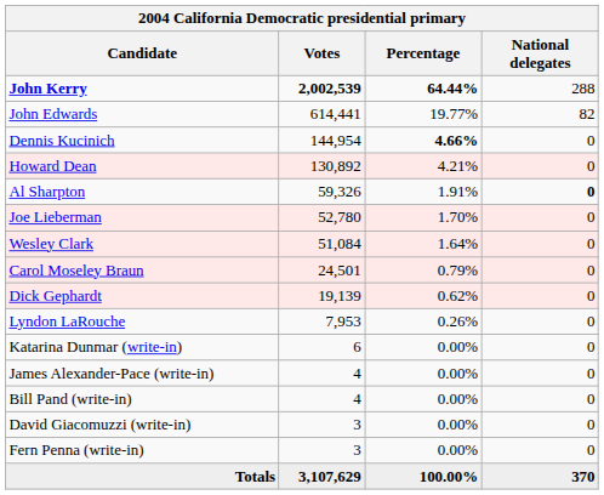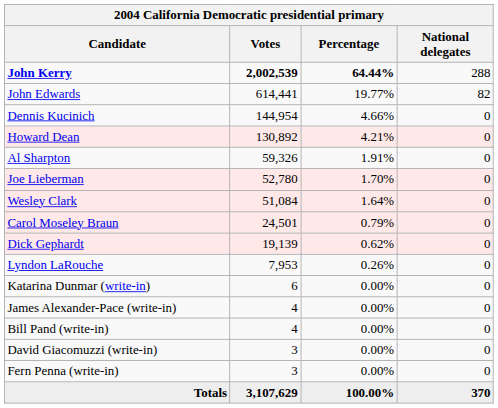Dennis Kucinich | Percentage: bold -> normal
Al Sharpton | National delegates: bold -> normal
